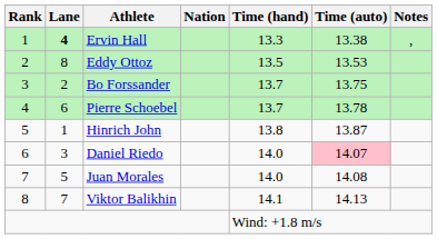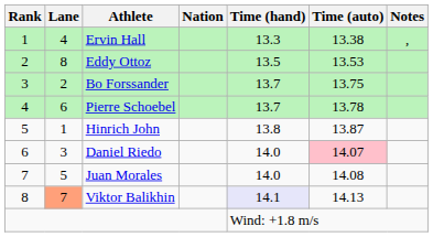Ervin Hall | Lane: bold -> normal
Viktor Balikhin | Lane: no background -> lightsalmon background
Viktor Balikhin | Time (hand): no background -> lavender background
